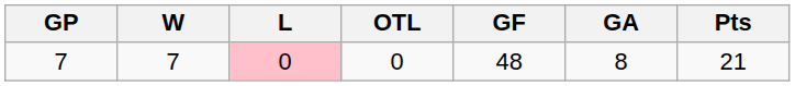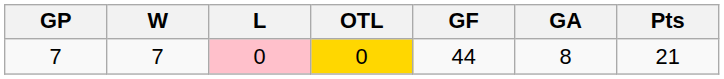row 2 | OTL: no background -> gold background
row 2 | GF: 48 -> 44
